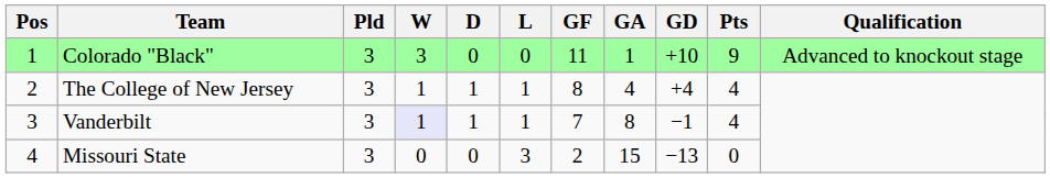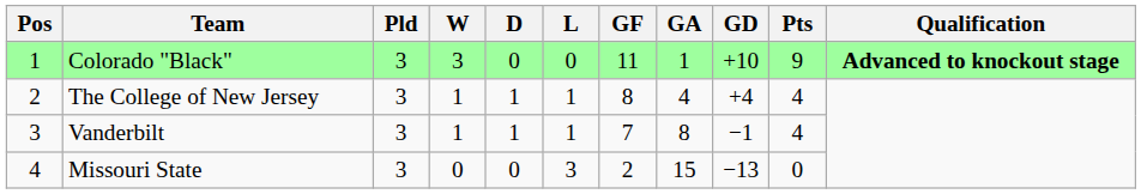Colorado "Black" | Qualification: normal -> bold
Vanderbilt | W: lavender background -> no background
